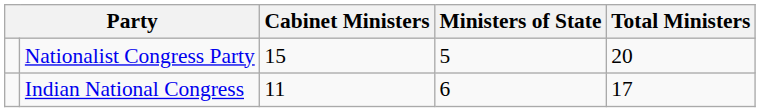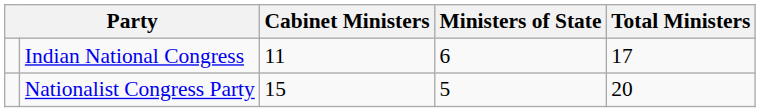rows swapped: Indian National Congress <-> Nationalist Congress Party
